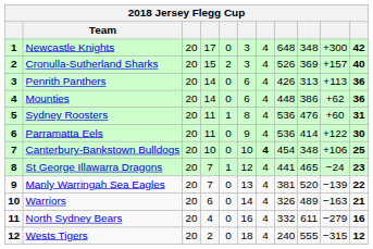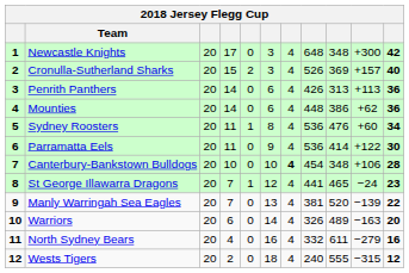Sydney Roosters | column 11: 31 -> 34
Canterbury-Bankstown Bulldogs | column 11: 25 -> 28
Warriors | column 11: 21 -> 20
